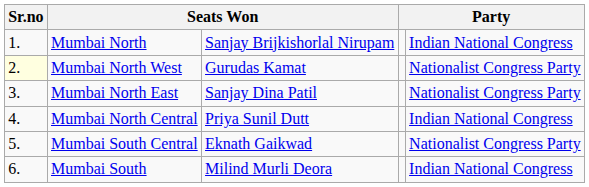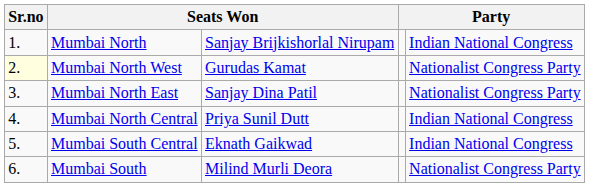Mumbai South Central | column 5: Nationalist Congress Party -> Indian National Congress
Mumbai South | column 5: Indian National Congress -> Nationalist Congress Party
